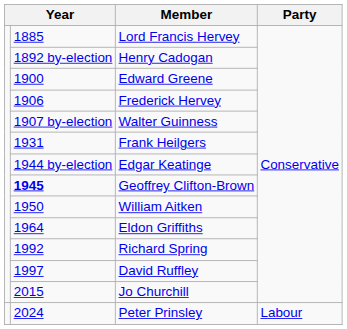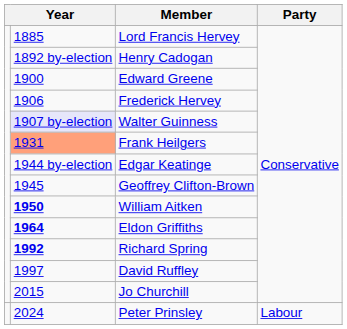Walter Guinness | column 2: no background -> lavender background
Frank Heilgers | column 2: no background -> lightsalmon background
Geoffrey Clifton-Brown | column 2: bold -> normal
William Aitken | column 2: normal -> bold
Eldon Griffiths | column 2: normal -> bold
Richard Spring | column 2: normal -> bold
